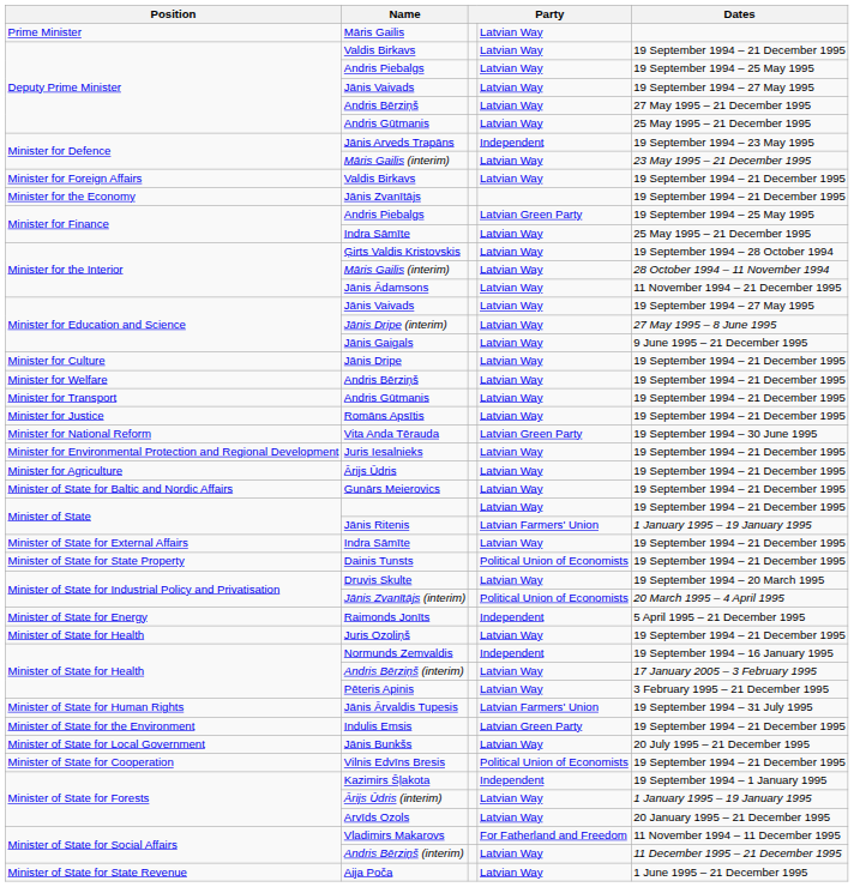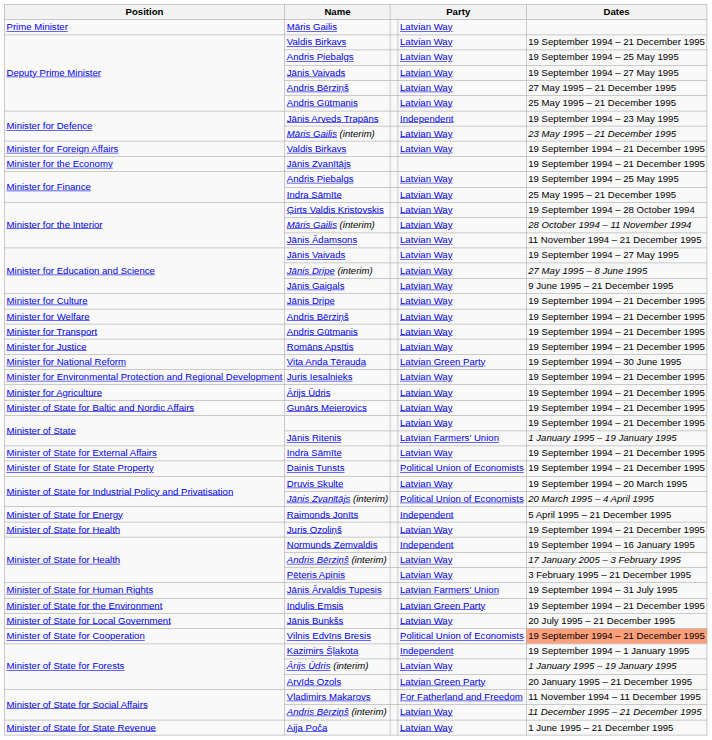Minister for Finance / Andris Piebalgs | column 4: Latvian Green Party -> Latvian Way
Vilnis Edvīns Bresis | Dates: no background -> lightsalmon background
Arvīds Ozols | column 4: Latvian Way -> Latvian Green Party
